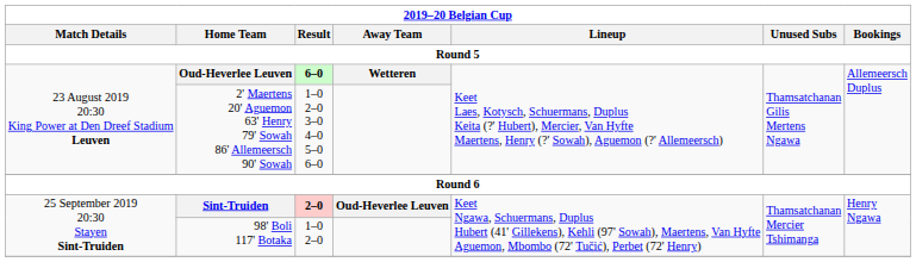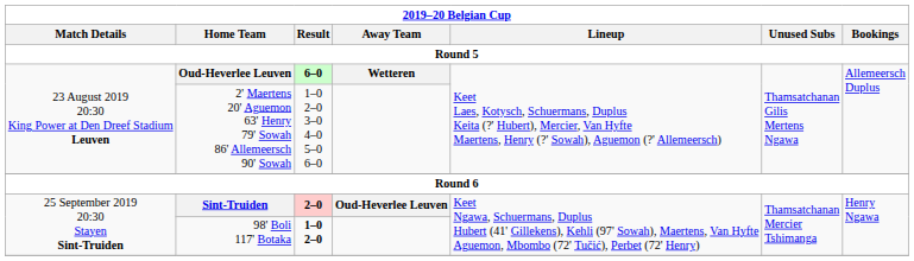98' Boli 117' Botaka | Result: normal -> bold
